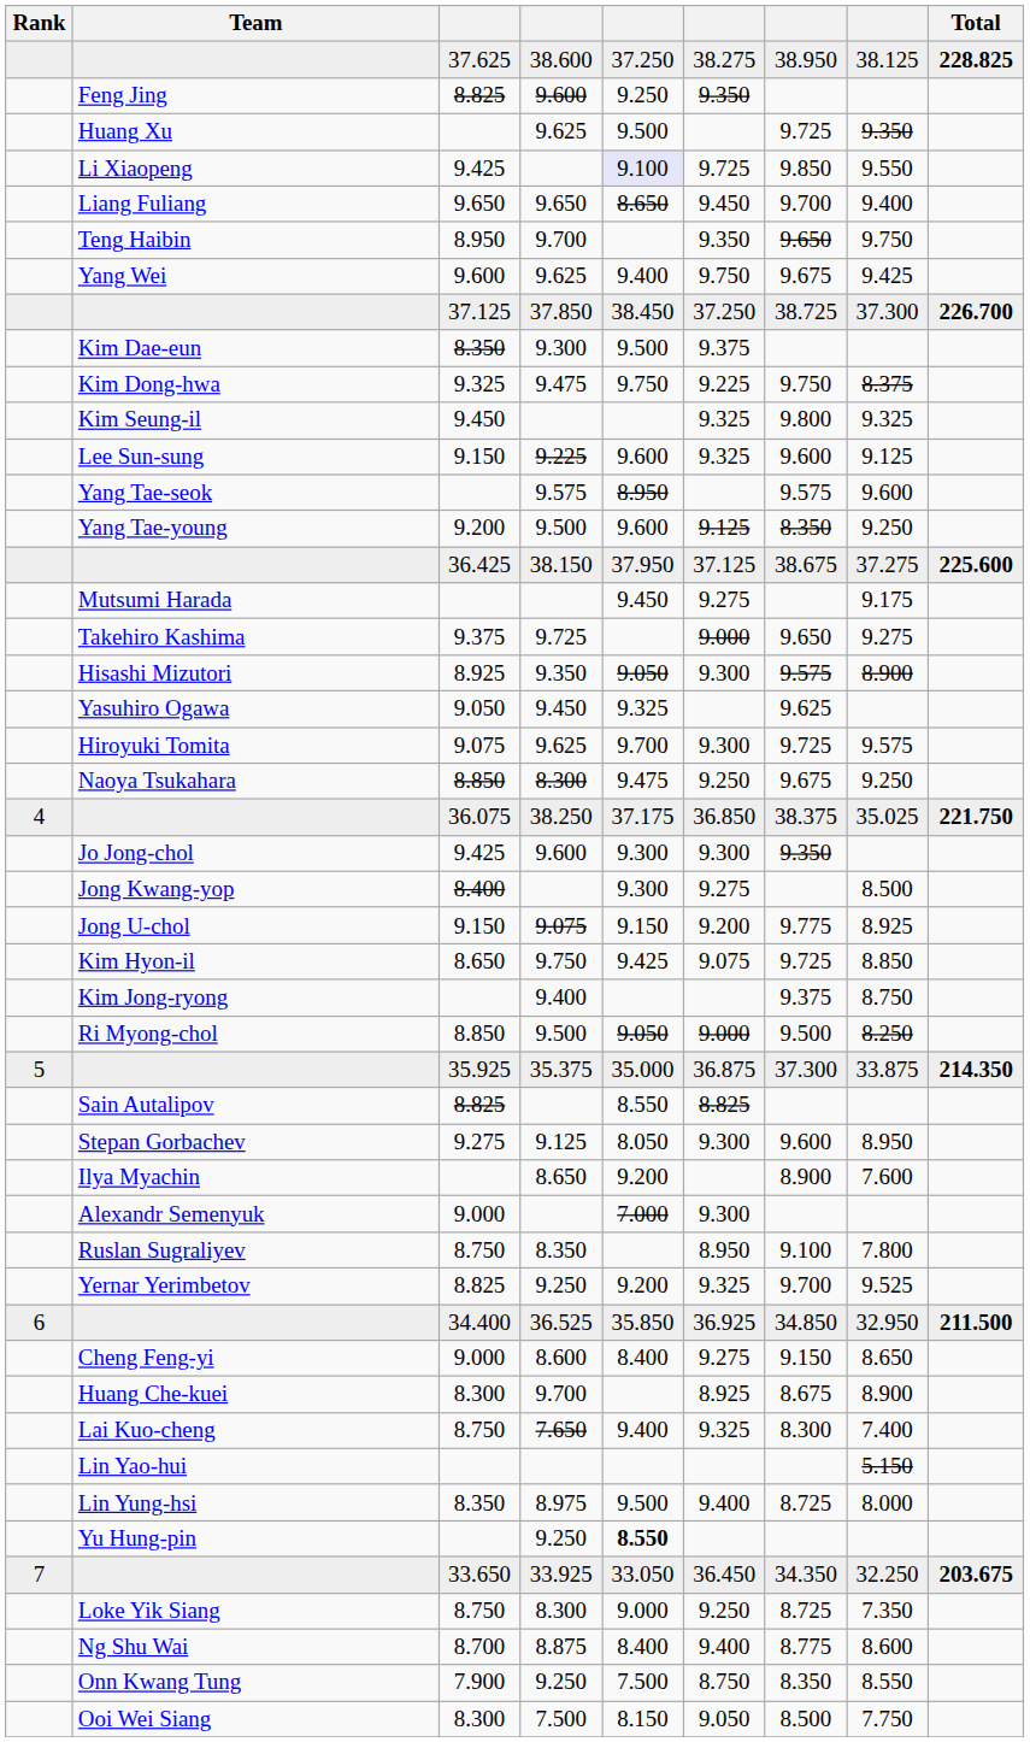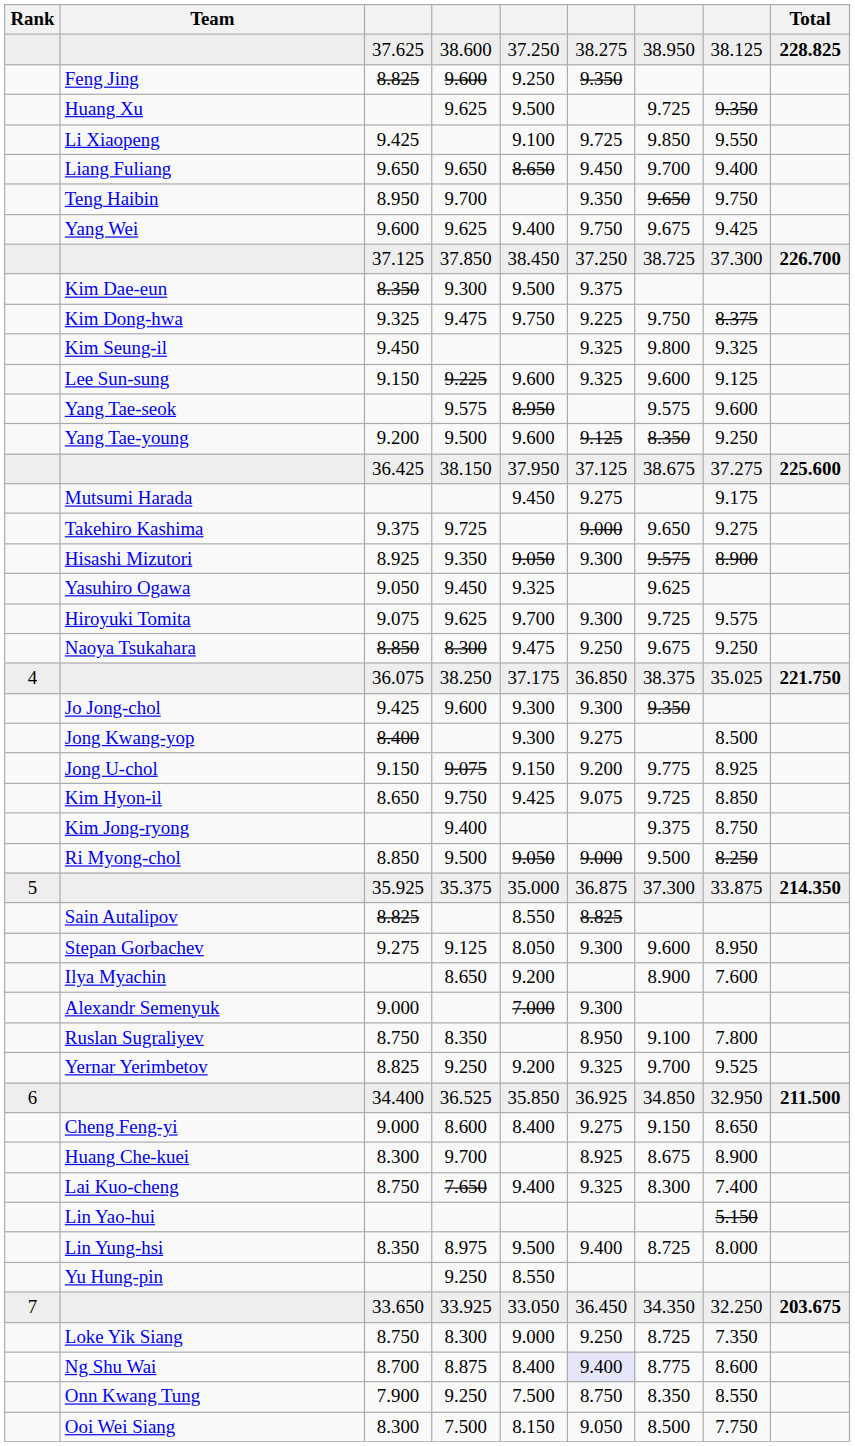Li Xiaopeng | column 5: lavender background -> no background
Yu Hung-pin | column 5: bold -> normal
Ng Shu Wai | column 6: no background -> lavender background
